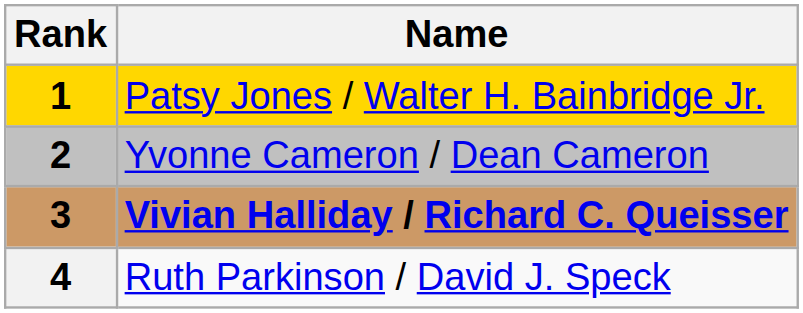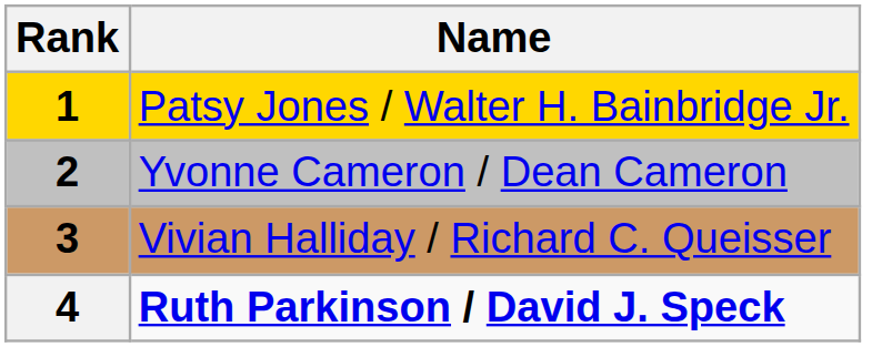Vivian Halliday / Richard C. Queisser | Name: bold -> normal
Ruth Parkinson / David J. Speck | Name: normal -> bold
